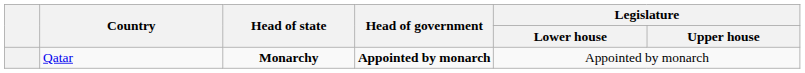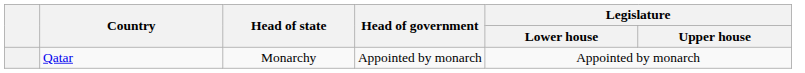Qatar | Head of state: bold -> normal
Qatar | Head of government: bold -> normal
